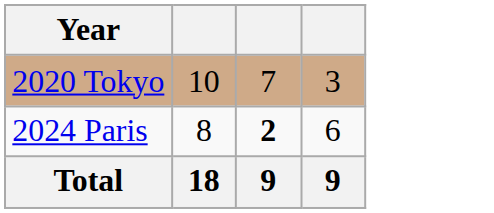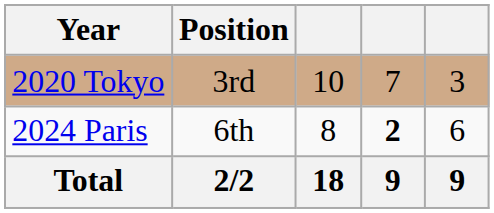+ column: Position | 3rd | 6th | 2/2
